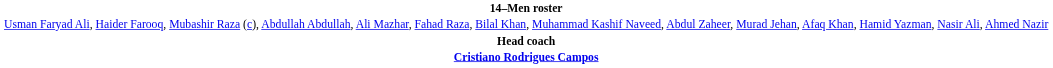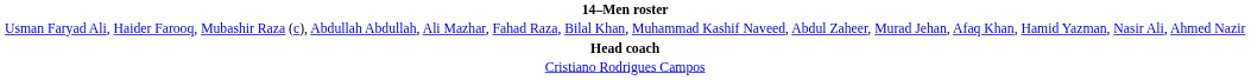row 4 | column 1: bold -> normal
